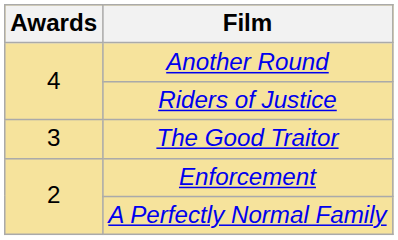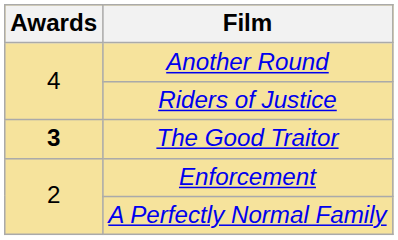The Good Traitor | Awards: normal -> bold
